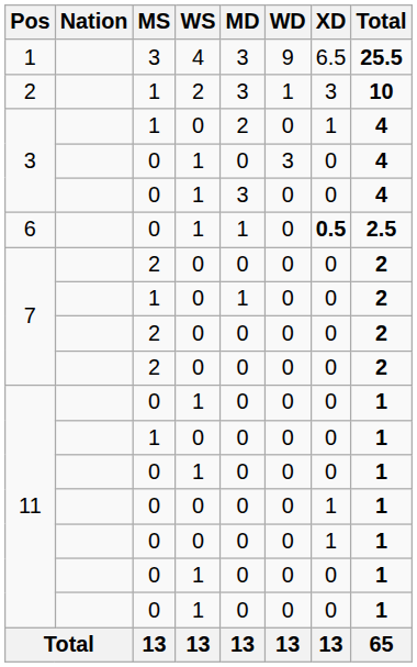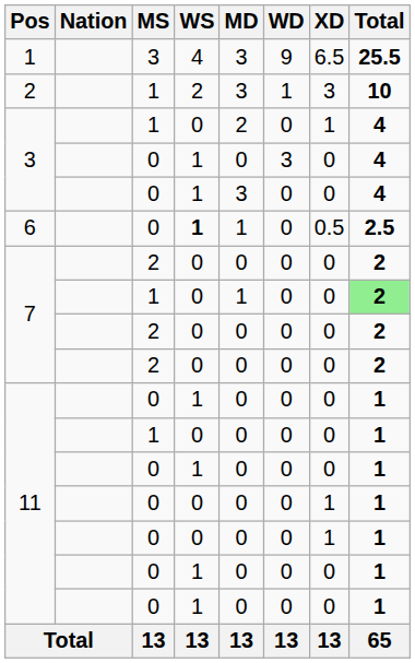6 | WS: normal -> bold
6 | XD: bold -> normal
7 / 1 | Total: no background -> lightgreen background
